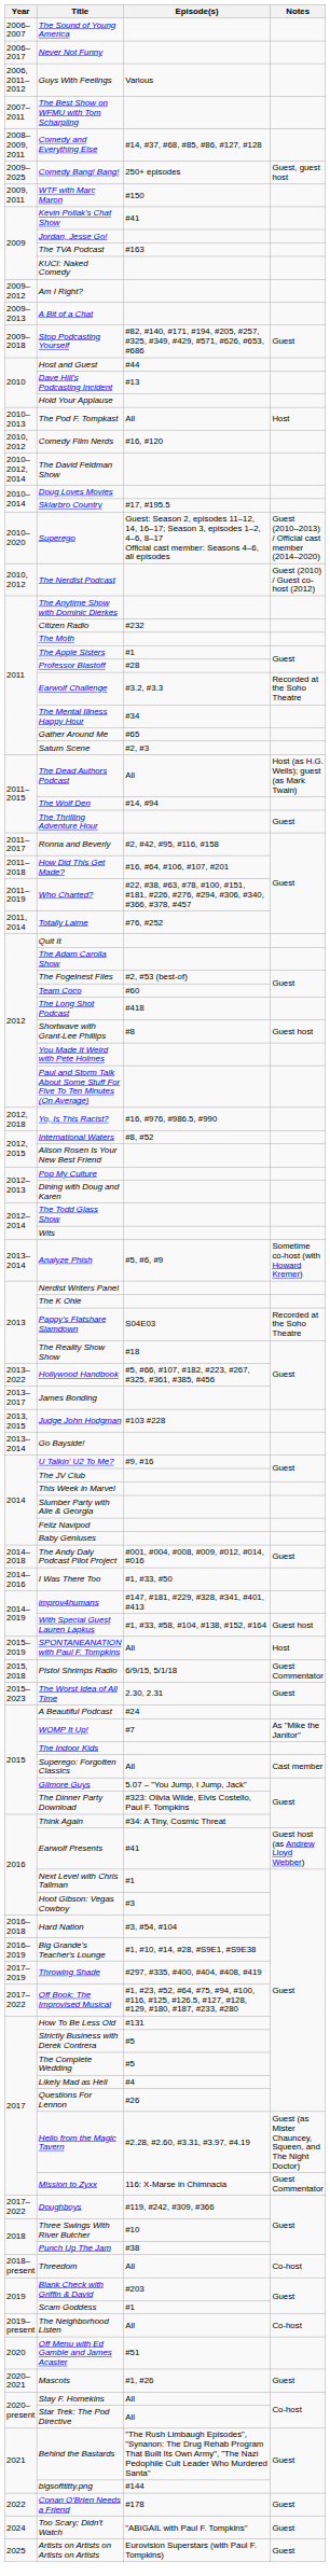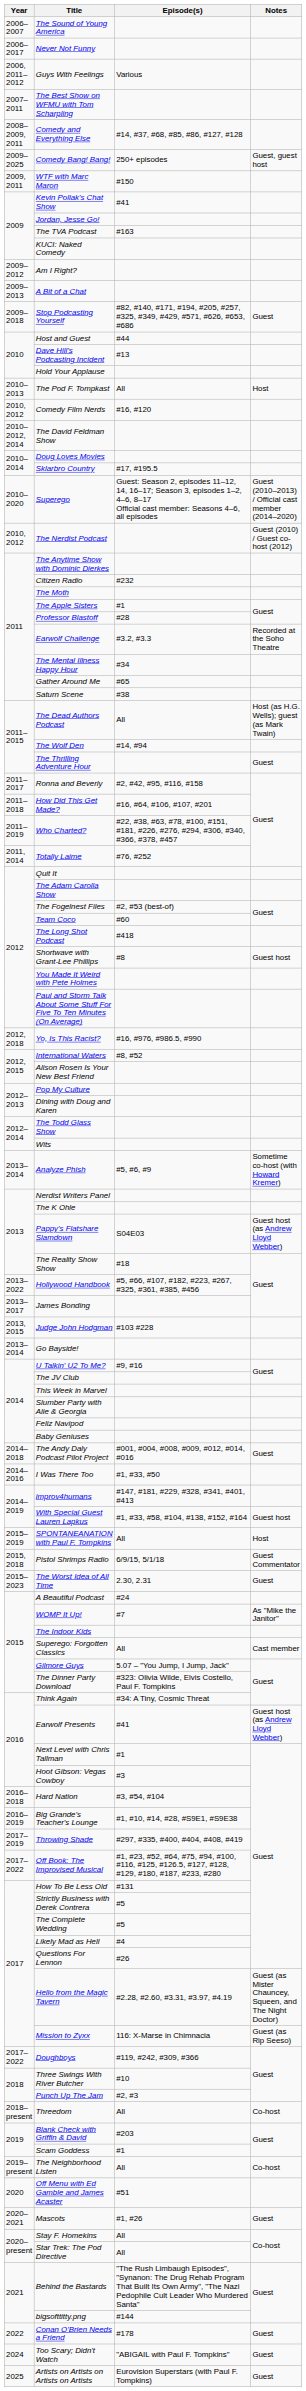Saturn Scene | Episode(s): #2, #3 -> #38
Pappy's Flatshare Slamdown | Notes: Recorded at the Soho Theatre -> Guest host (as Andrew Lloyd Webber)
Mission to Zyxx | Notes: Guest Commentator -> Guest (as Rip Seeso)
Punch Up The Jam | Episode(s): #38 -> #2, #3
